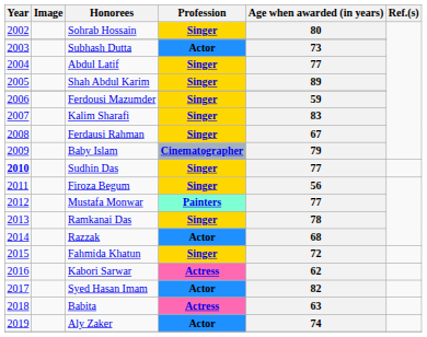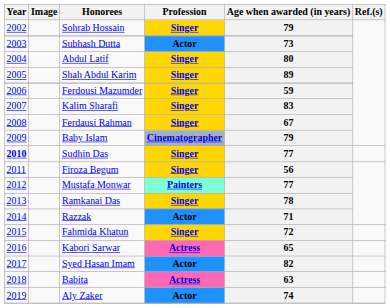Sohrab Hossain | Age when awarded (in years): 80 -> 79
Abdul Latif | Age when awarded (in years): 77 -> 80
Razzak | Age when awarded (in years): 68 -> 71
Kabori Sarwar | Age when awarded (in years): 62 -> 65
